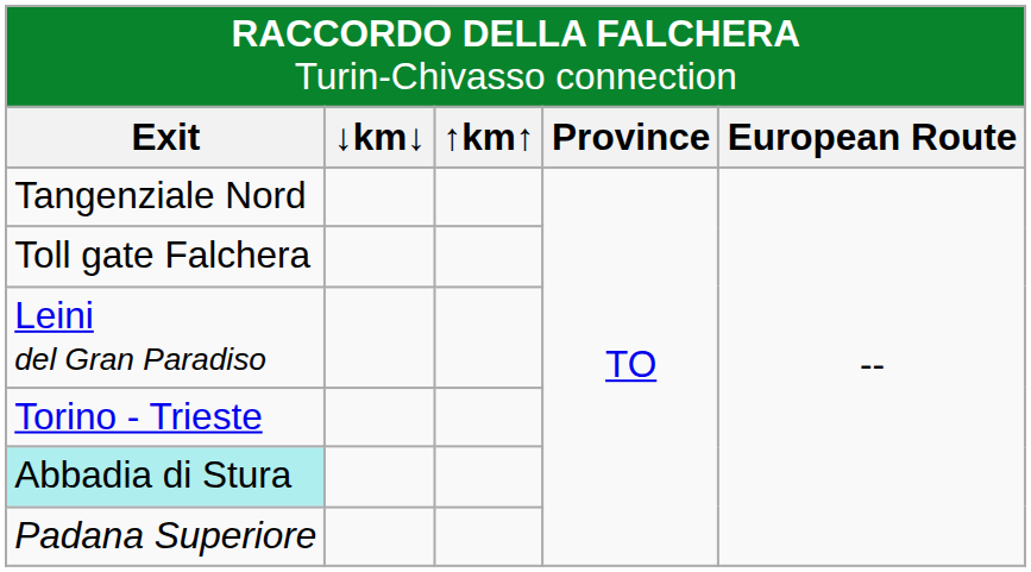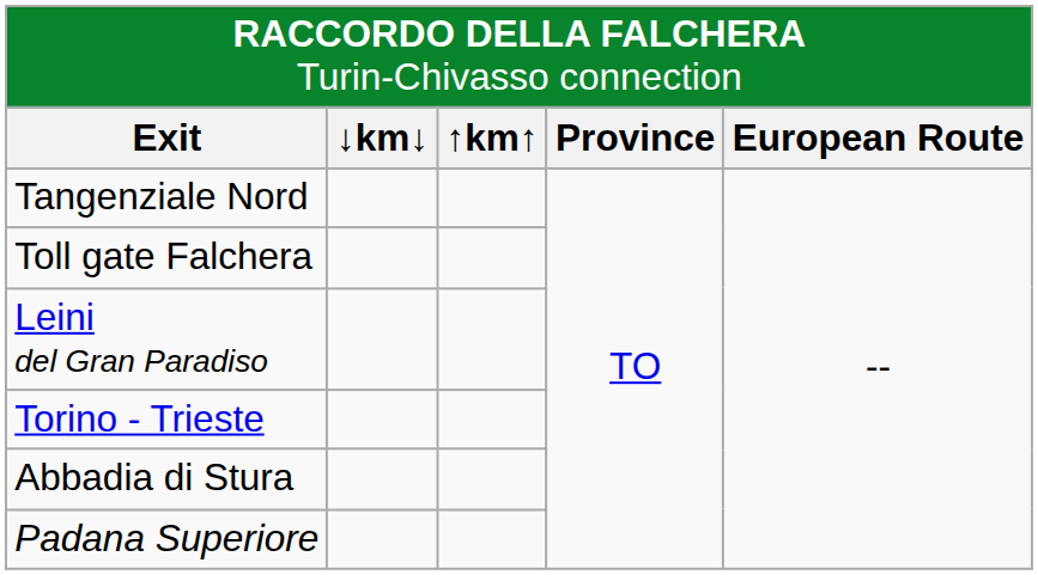Abbadia di Stura | column 1: paleturquoise background -> no background
